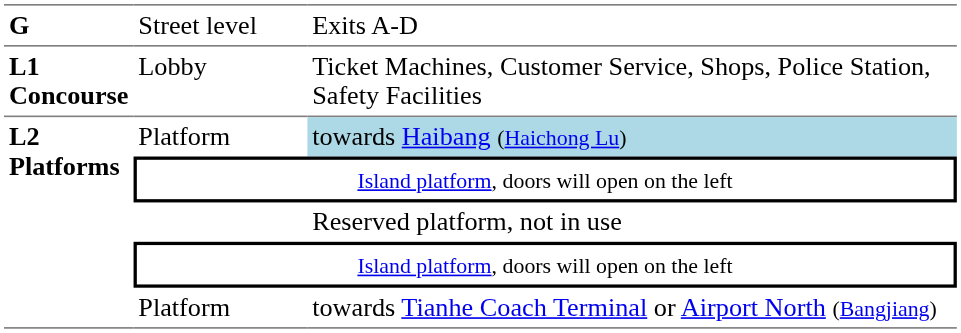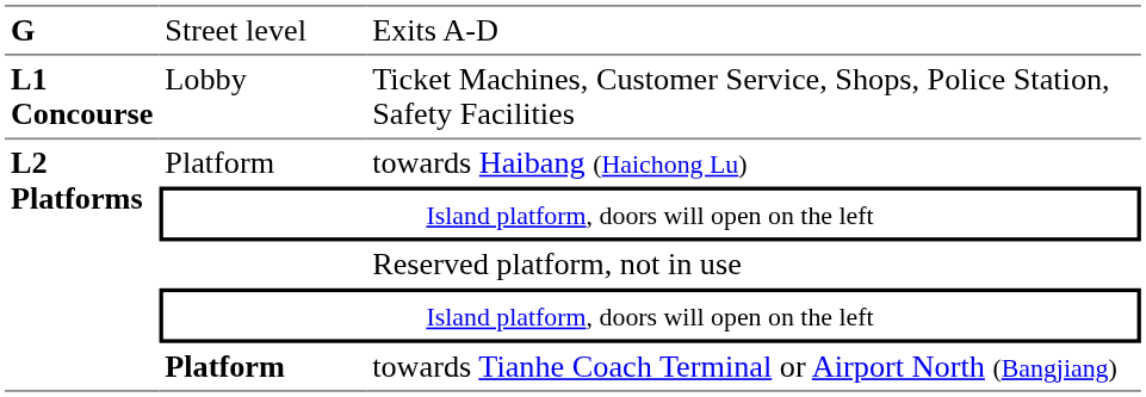towards Haibang (Haichong Lu) | column 3: lightblue background -> no background
towards Tianhe Coach Terminal or Airport North (Bangjiang) | column 2: normal -> bold
